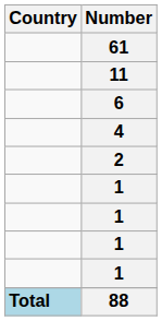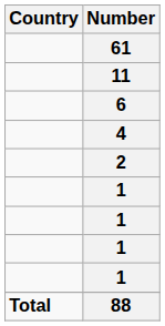row 11 | Country: lightblue background -> no background
